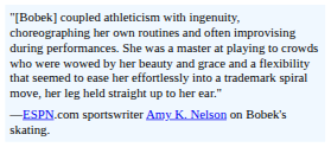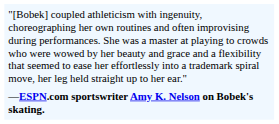row 2 | column 1: normal -> bold
